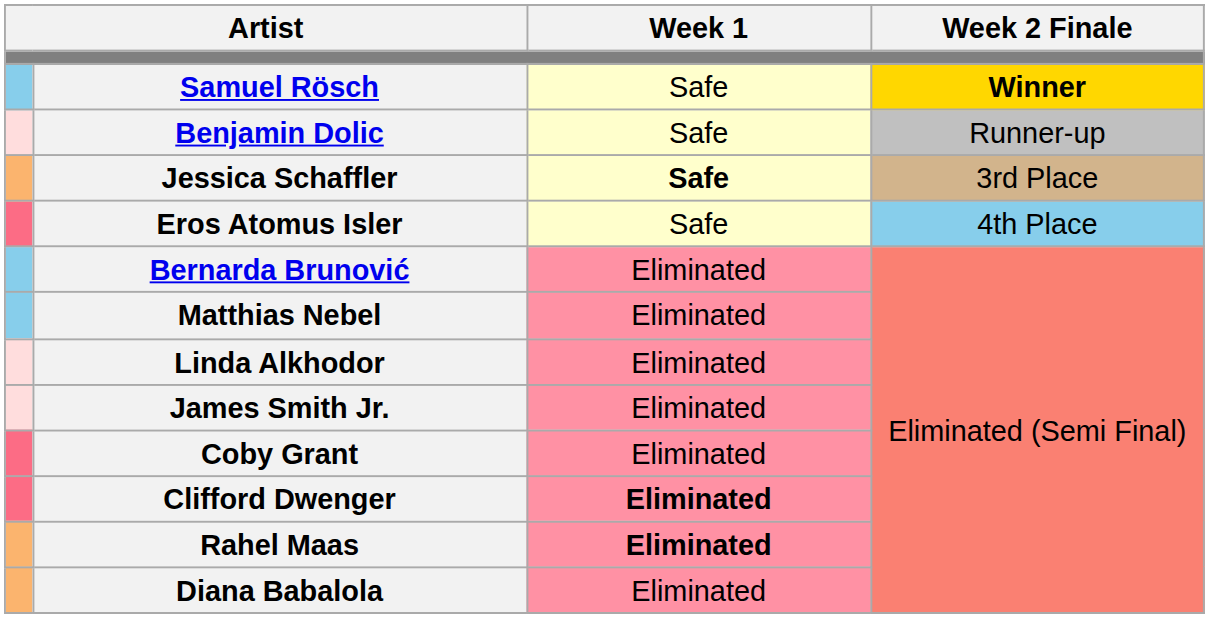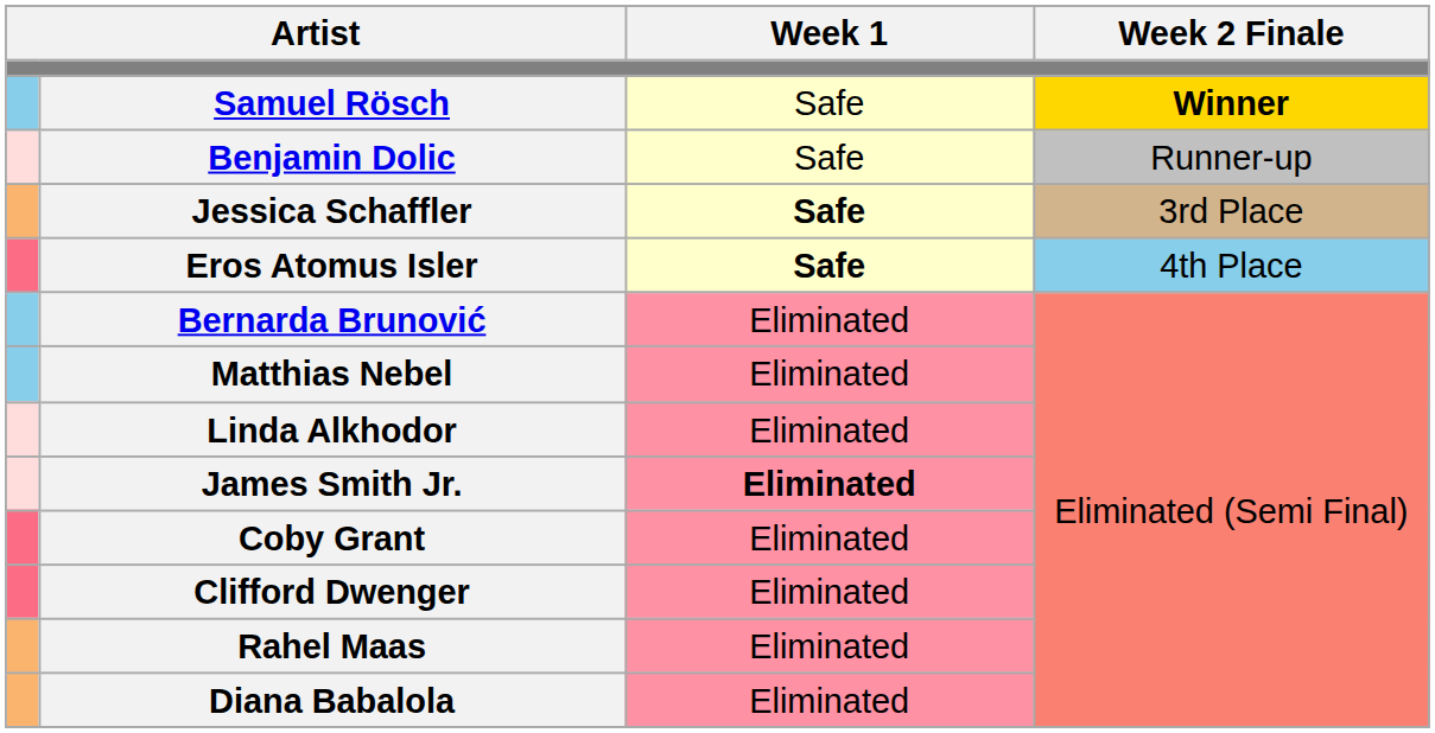Eros Atomus Isler | Week 1: normal -> bold
James Smith Jr. | Week 1: normal -> bold
Clifford Dwenger | Week 1: bold -> normal
Rahel Maas | Week 1: bold -> normal
